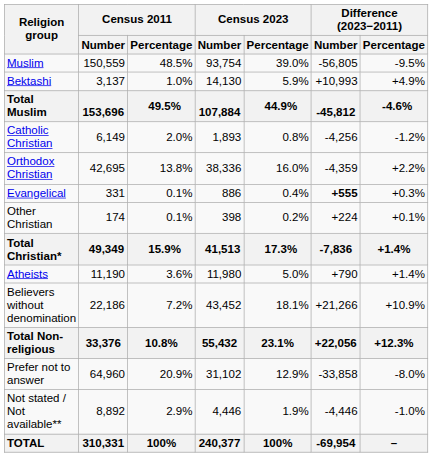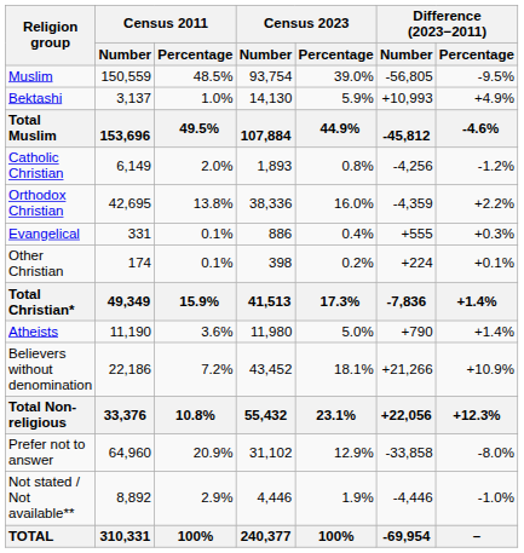Evangelical | Difference (2023−2011) / Number: bold -> normal
